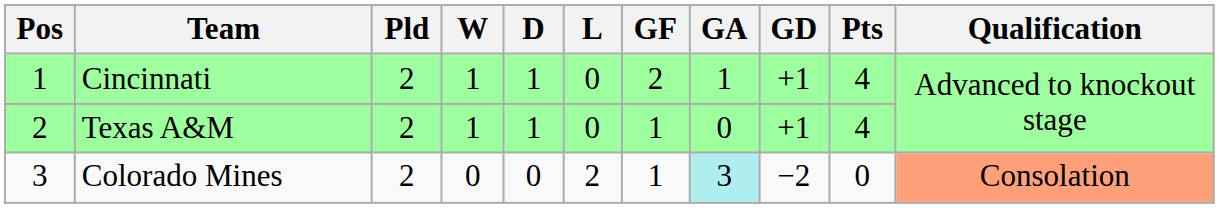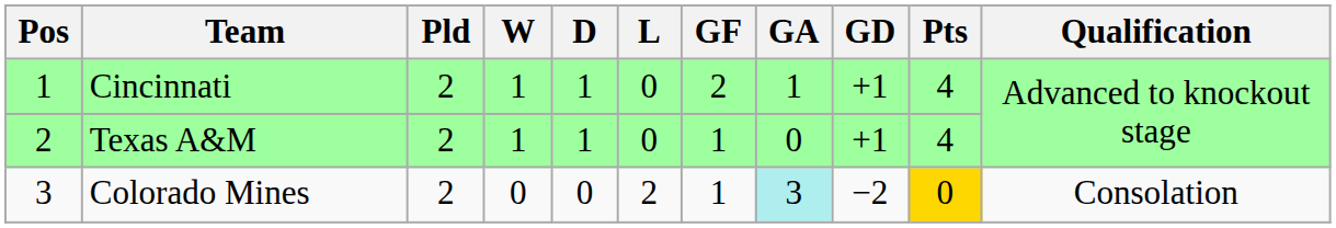Colorado Mines | Pts: no background -> gold background
Colorado Mines | Qualification: lightsalmon background -> no background
